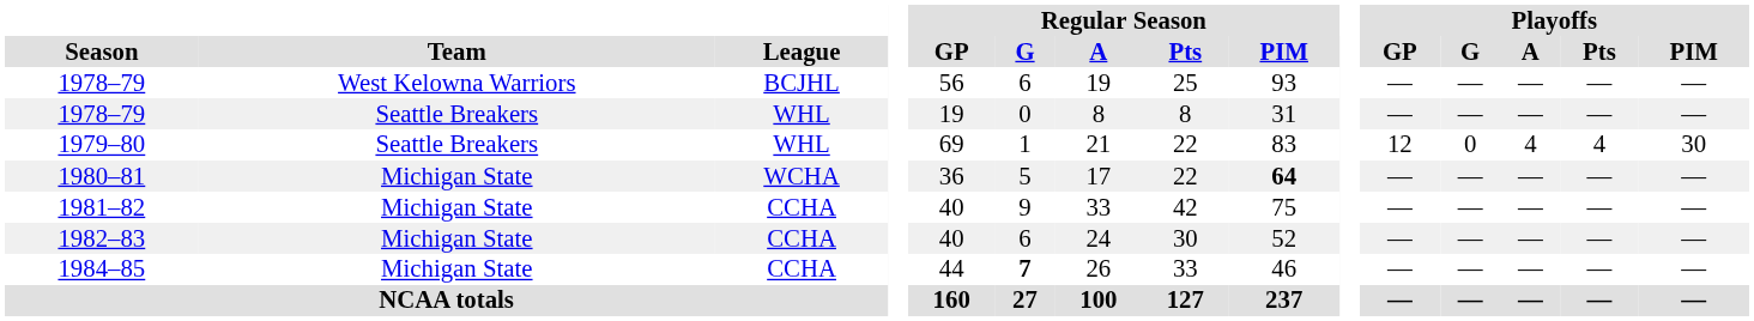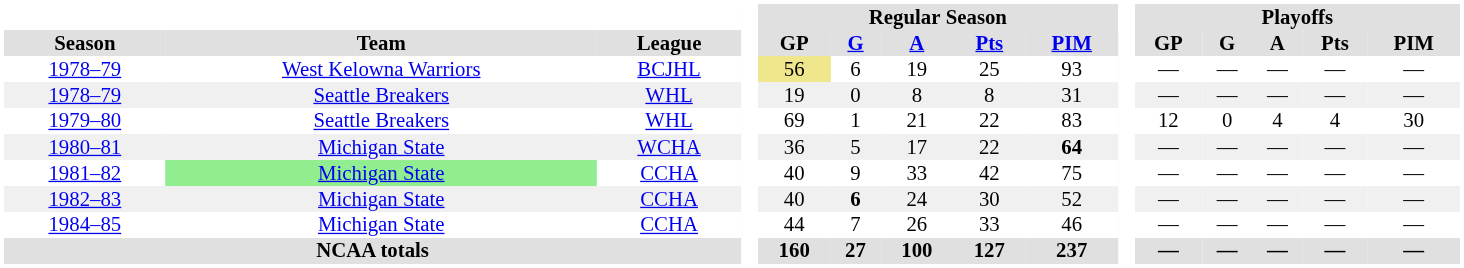1978–79 / BCJHL | Regular Season / GP: no background -> khaki background
1981–82 | Team: no background -> lightgreen background
1982–83 | Regular Season / G: normal -> bold
1984–85 | Regular Season / G: bold -> normal
